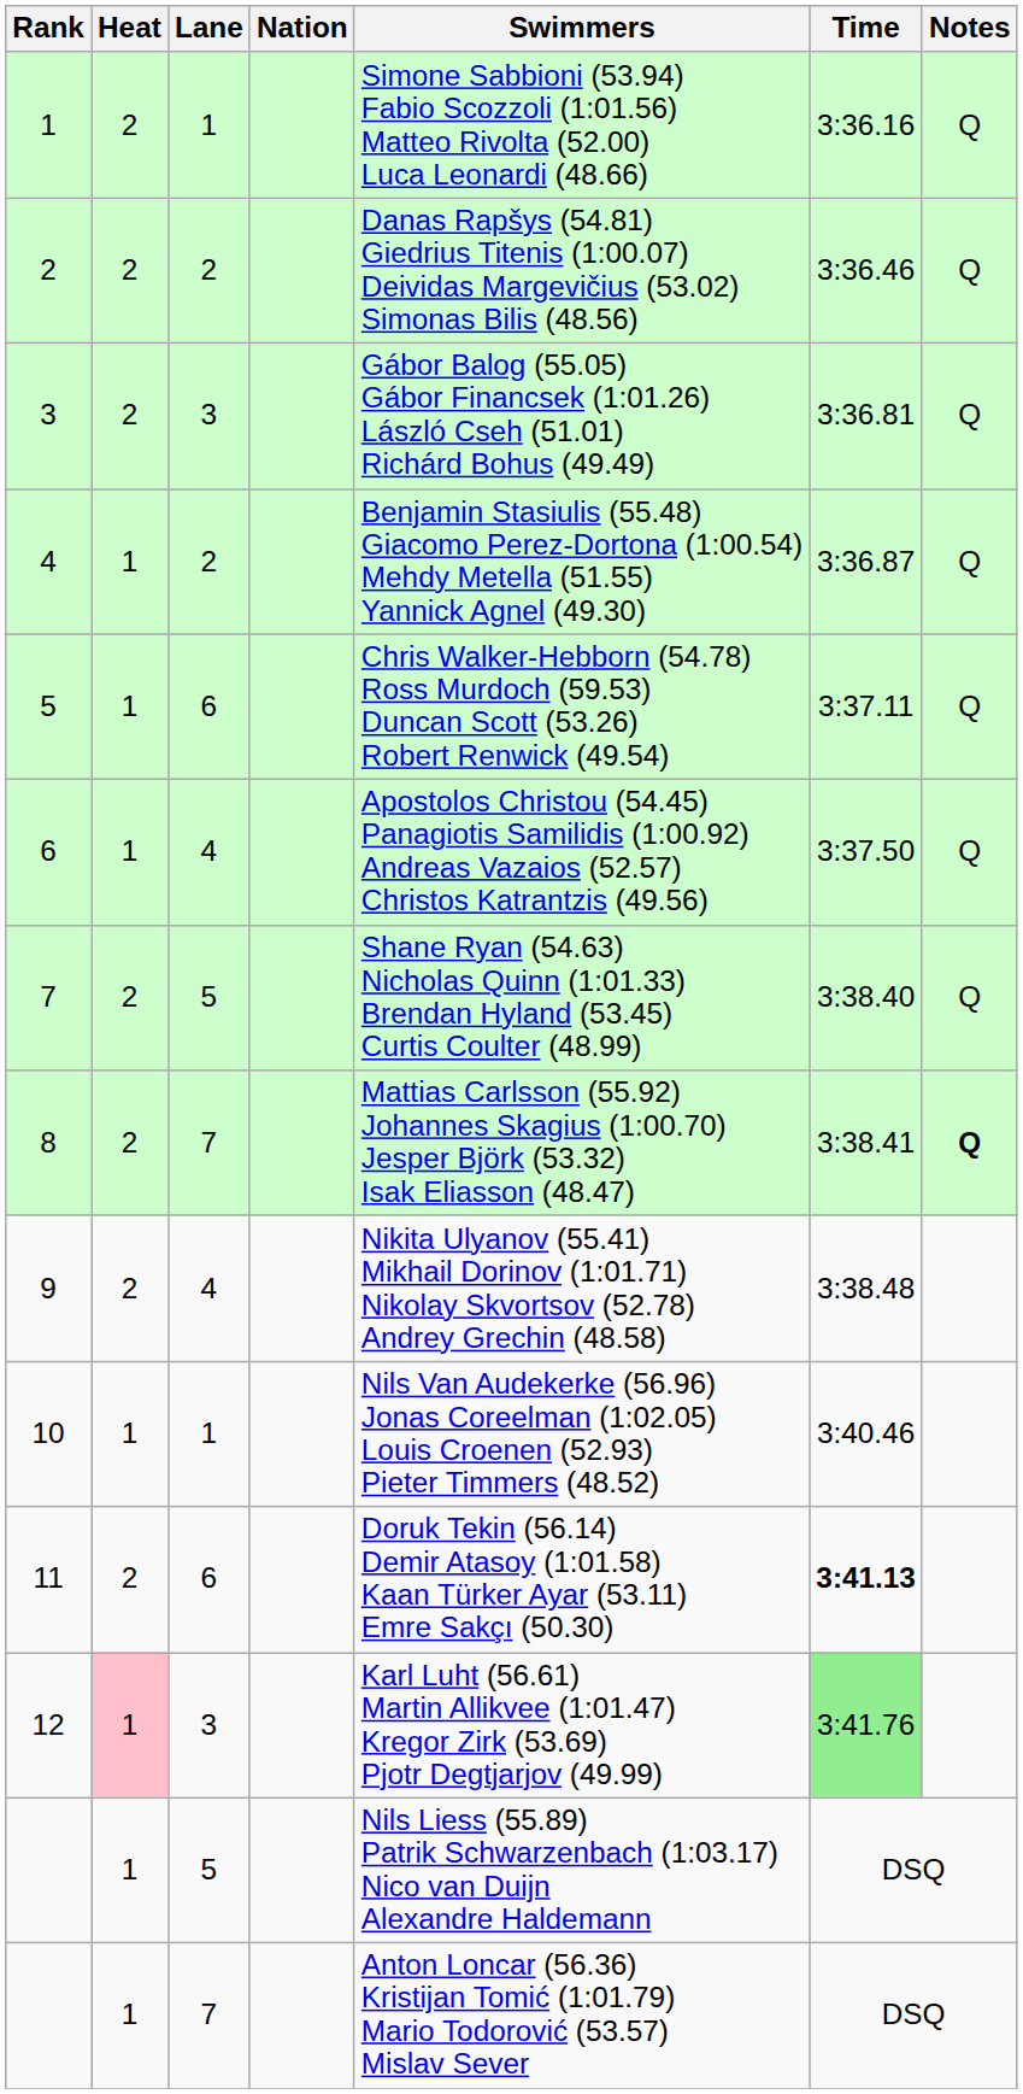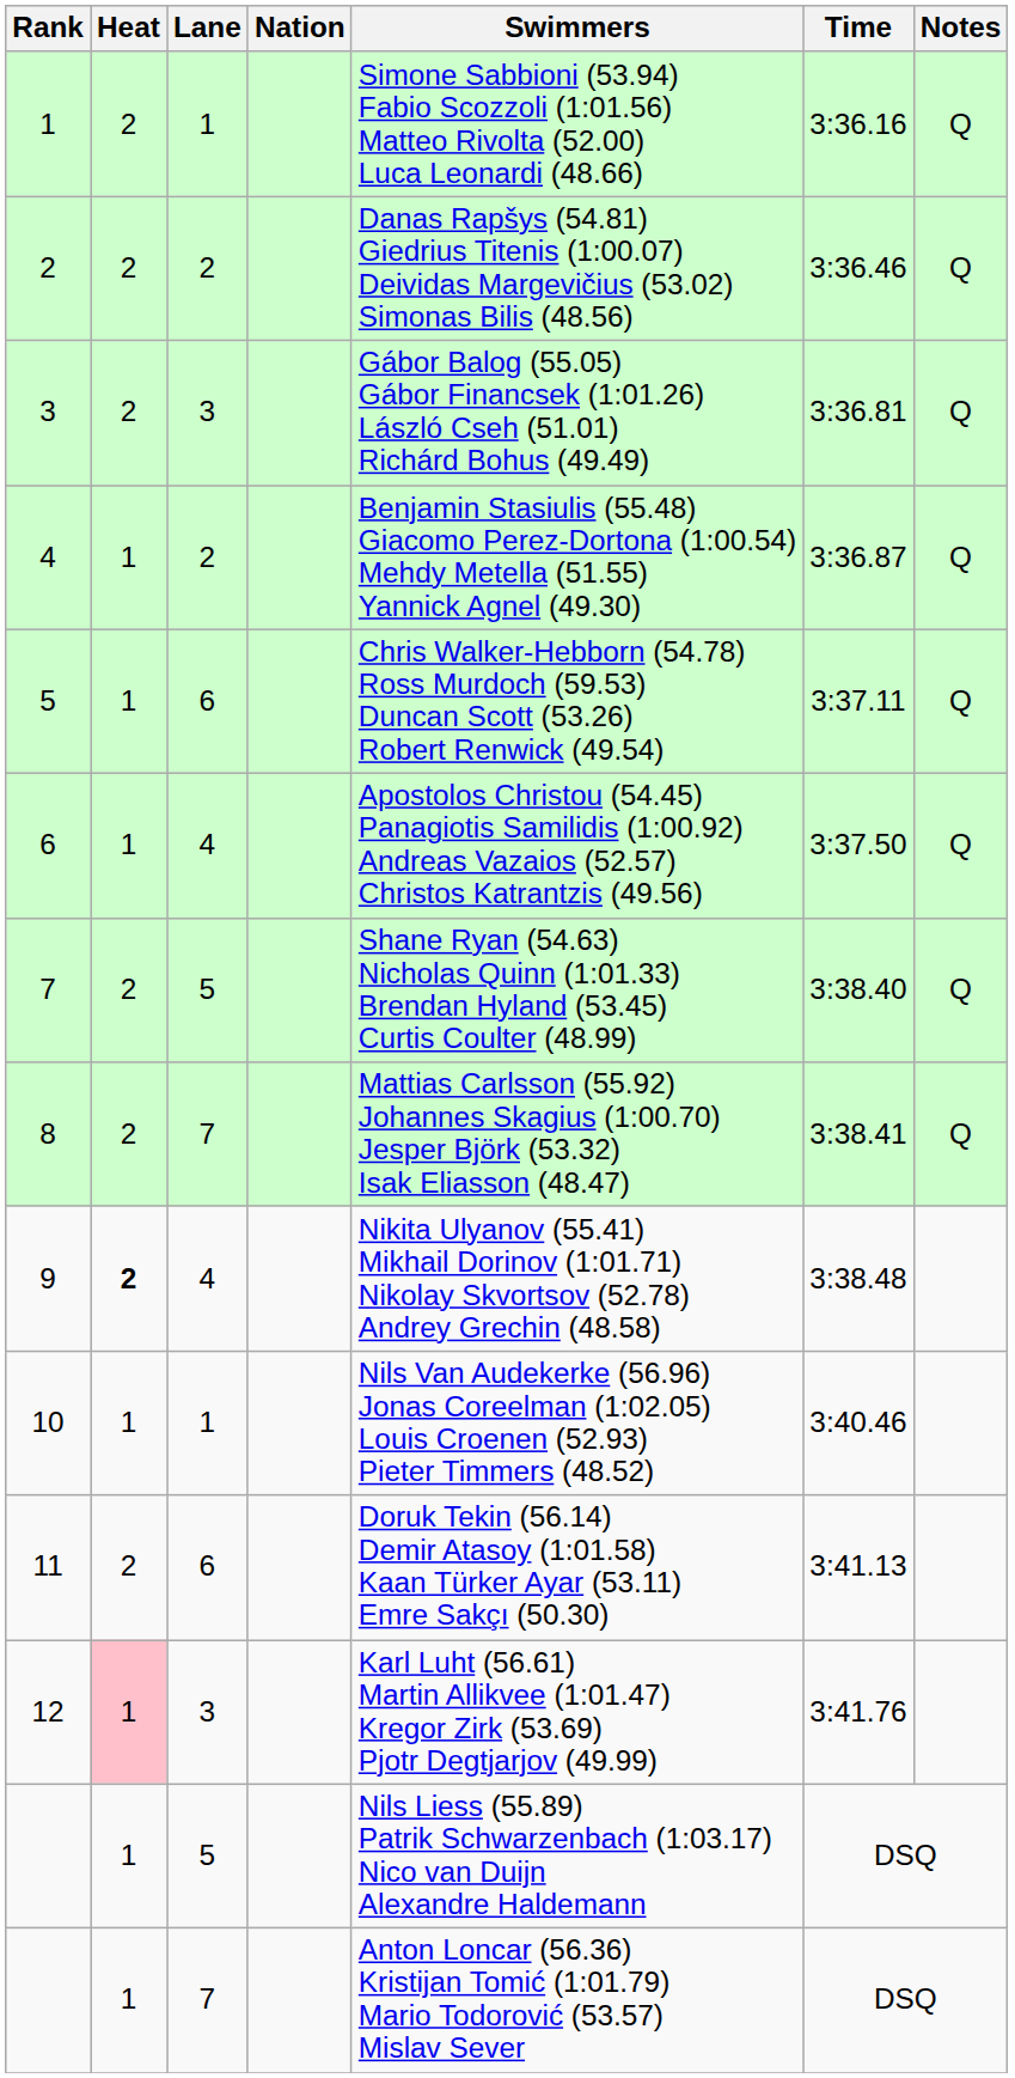8 | Notes: bold -> normal
9 | Heat: normal -> bold
11 | Time: bold -> normal
12 | Time: lightgreen background -> no background
